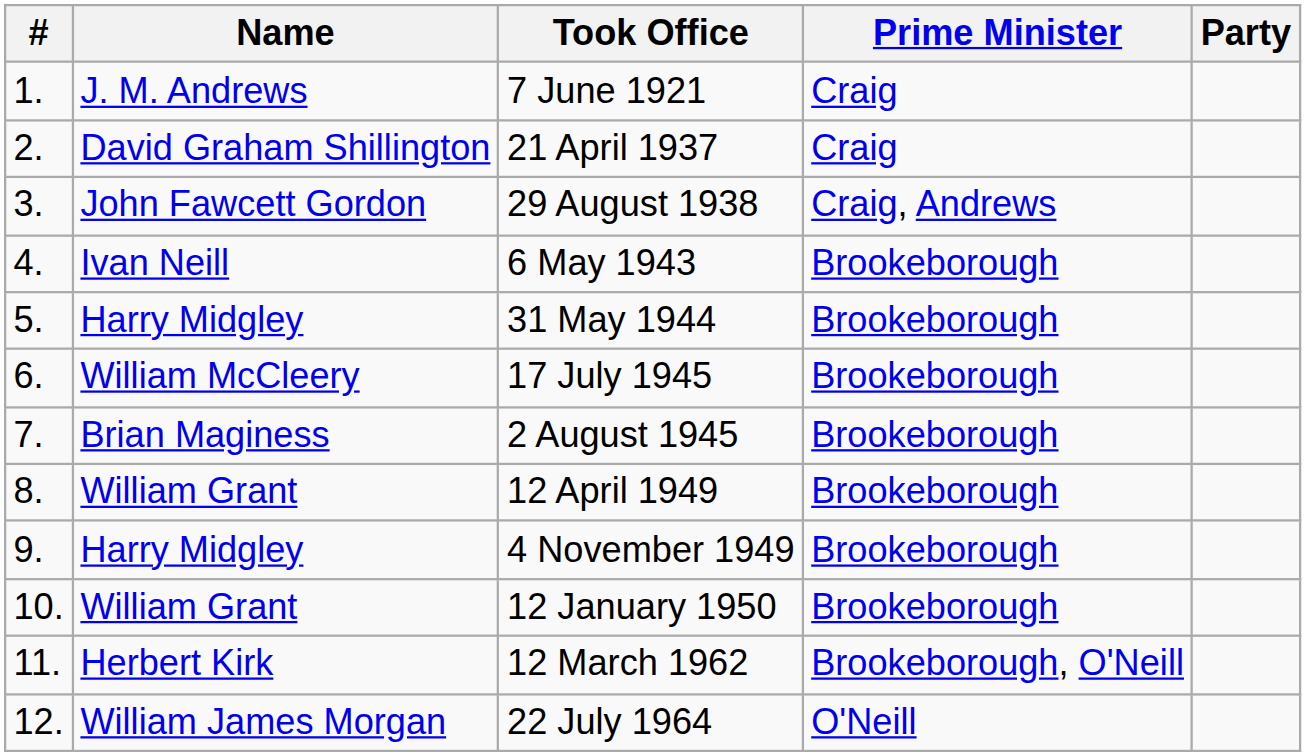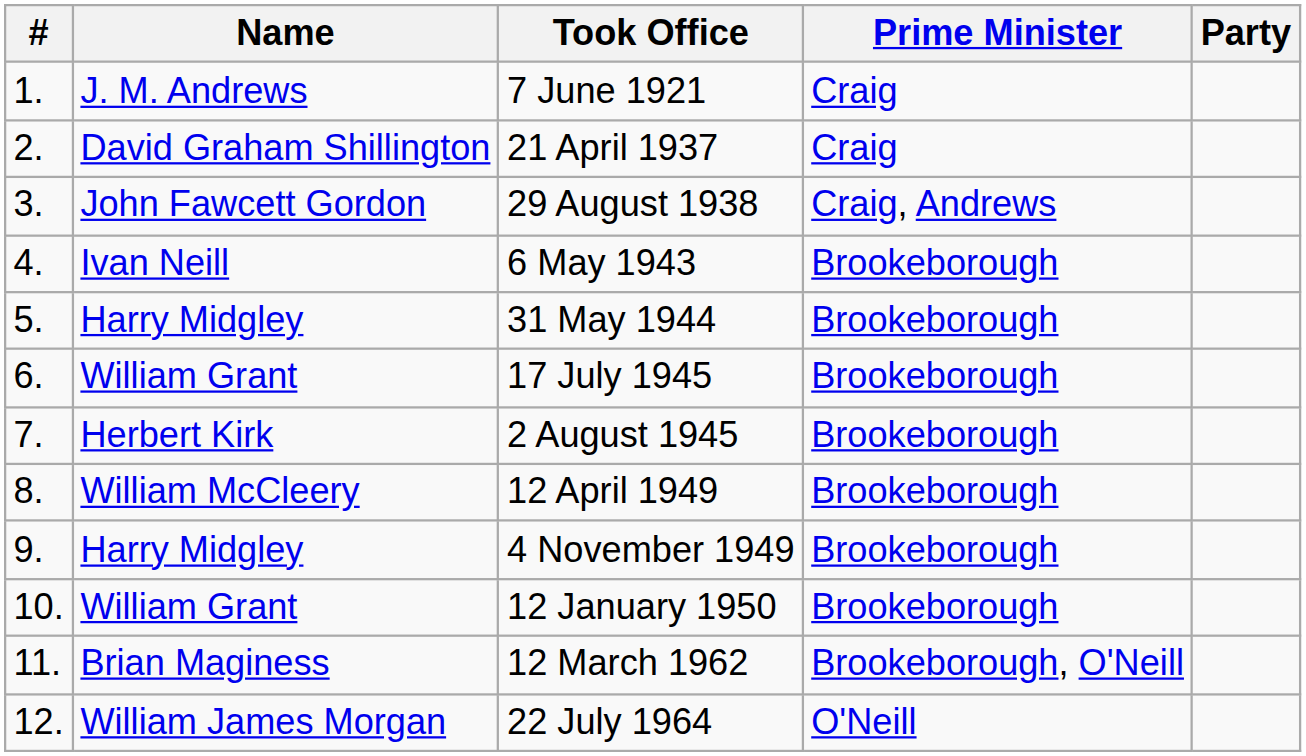17 July 1945 | Name: William McCleery -> William Grant
2 August 1945 | Name: Brian Maginess -> Herbert Kirk
12 April 1949 | Name: William Grant -> William McCleery
12 March 1962 | Name: Herbert Kirk -> Brian Maginess
